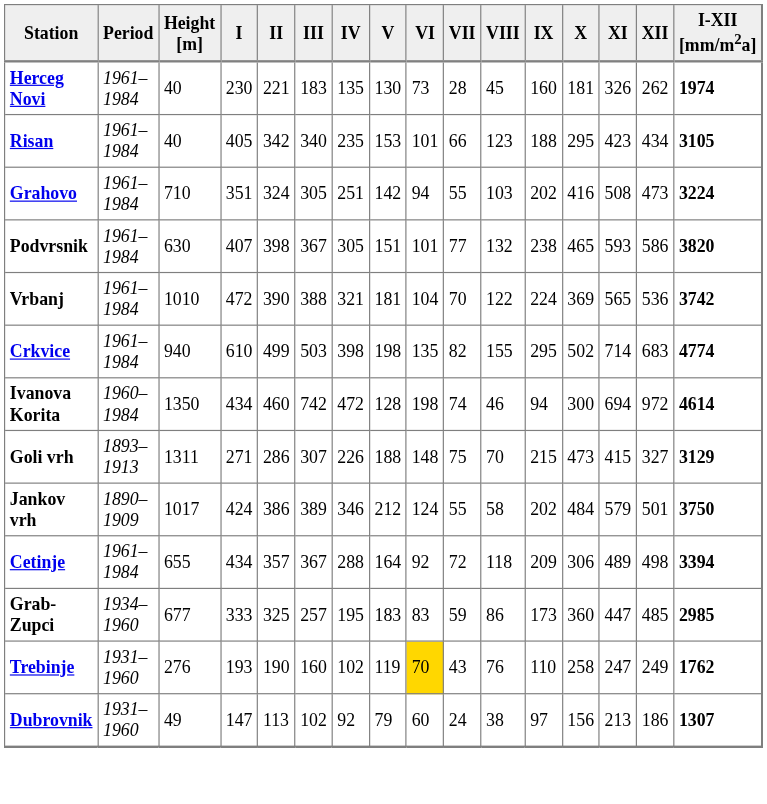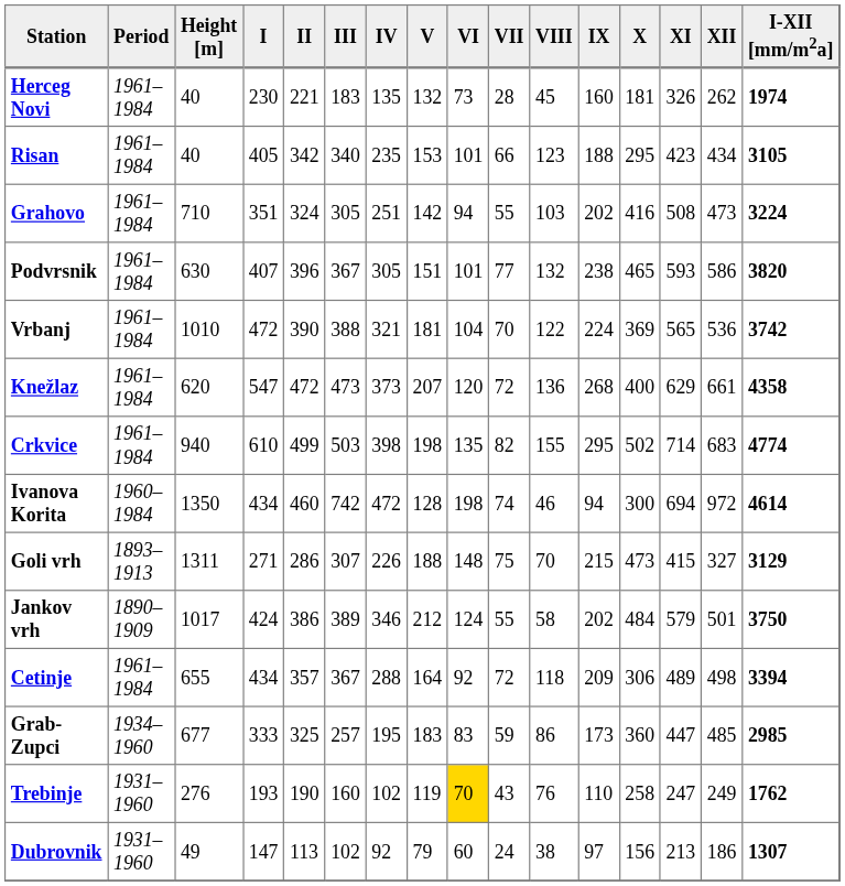Herceg Novi | V: 130 -> 132
Podvrsnik | II: 398 -> 396
+ row: Knežlaz | 1961–1984 | 620 | 547 | 472 | 473 | 373 | 207 | 120 | 72 | 136 | 268 | 400 | 629 | 661 | 4358
